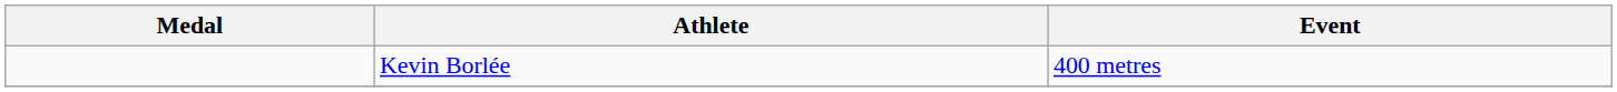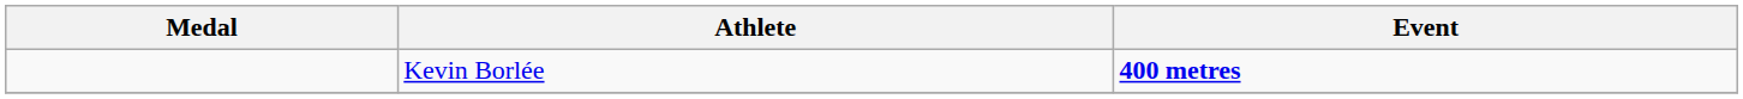Kevin Borlée | Event: normal -> bold
